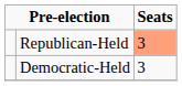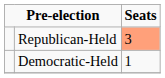Democratic-Held | column 3: 3 -> 1
